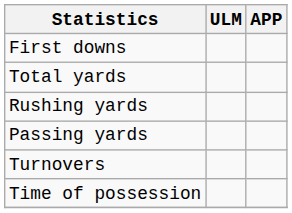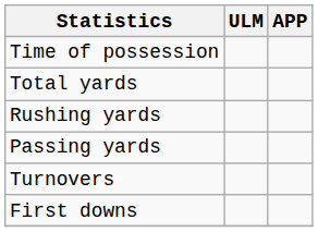rows swapped: First downs <-> Time of possession
